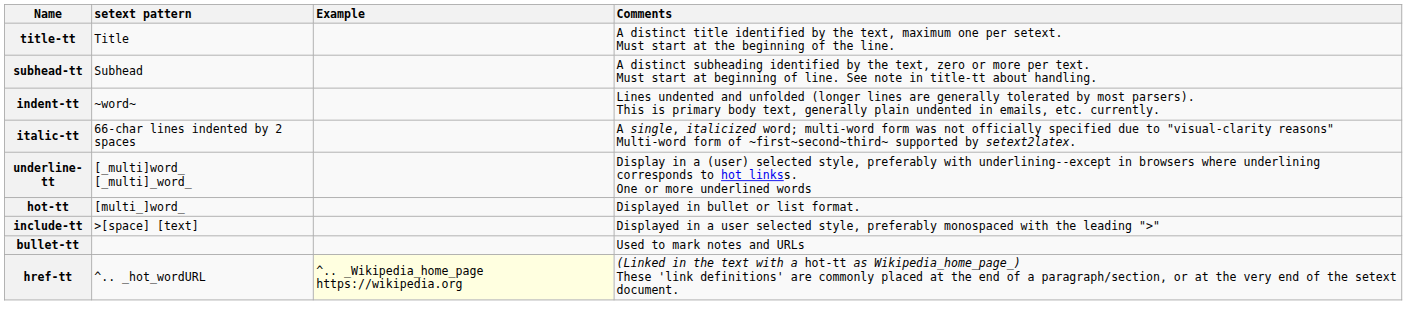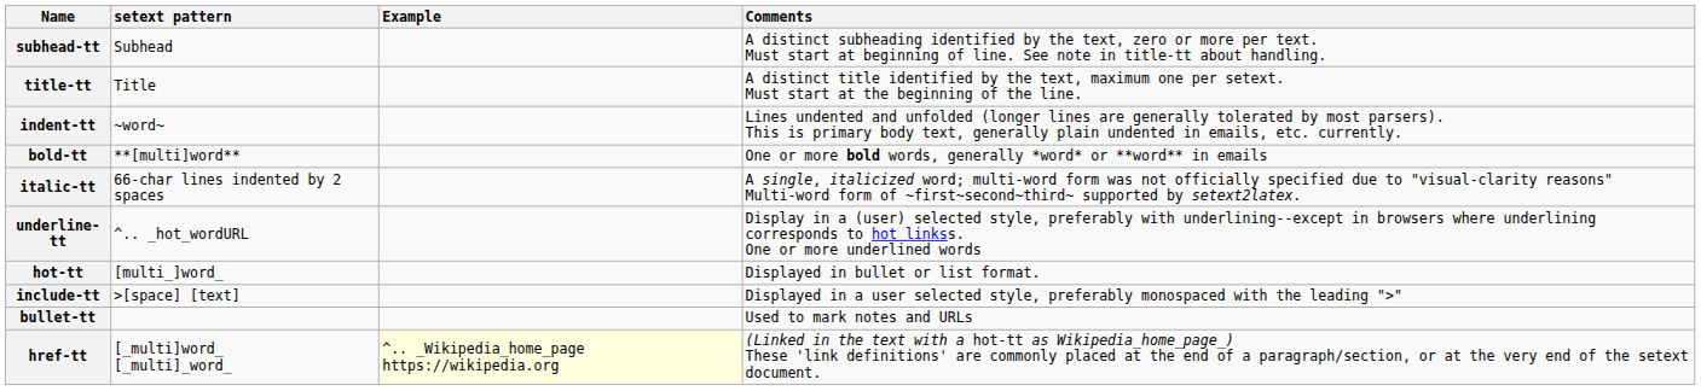rows swapped: title-tt <-> subhead-tt
+ row: bold-tt | **[multi]word** | One or more bold words, generally *word* or **word** in emails
underline-tt | setext pattern: [_multi]word_ [_multi]_word_ -> ^.. _hot_wordURL
href-tt | setext pattern: ^.. _hot_wordURL -> [_multi]word_ [_multi]_word_
